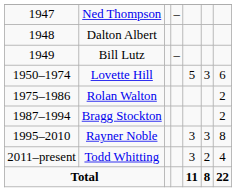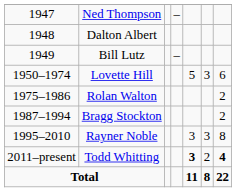Todd Whitting | column 5: normal -> bold
Todd Whitting | column 7: normal -> bold
